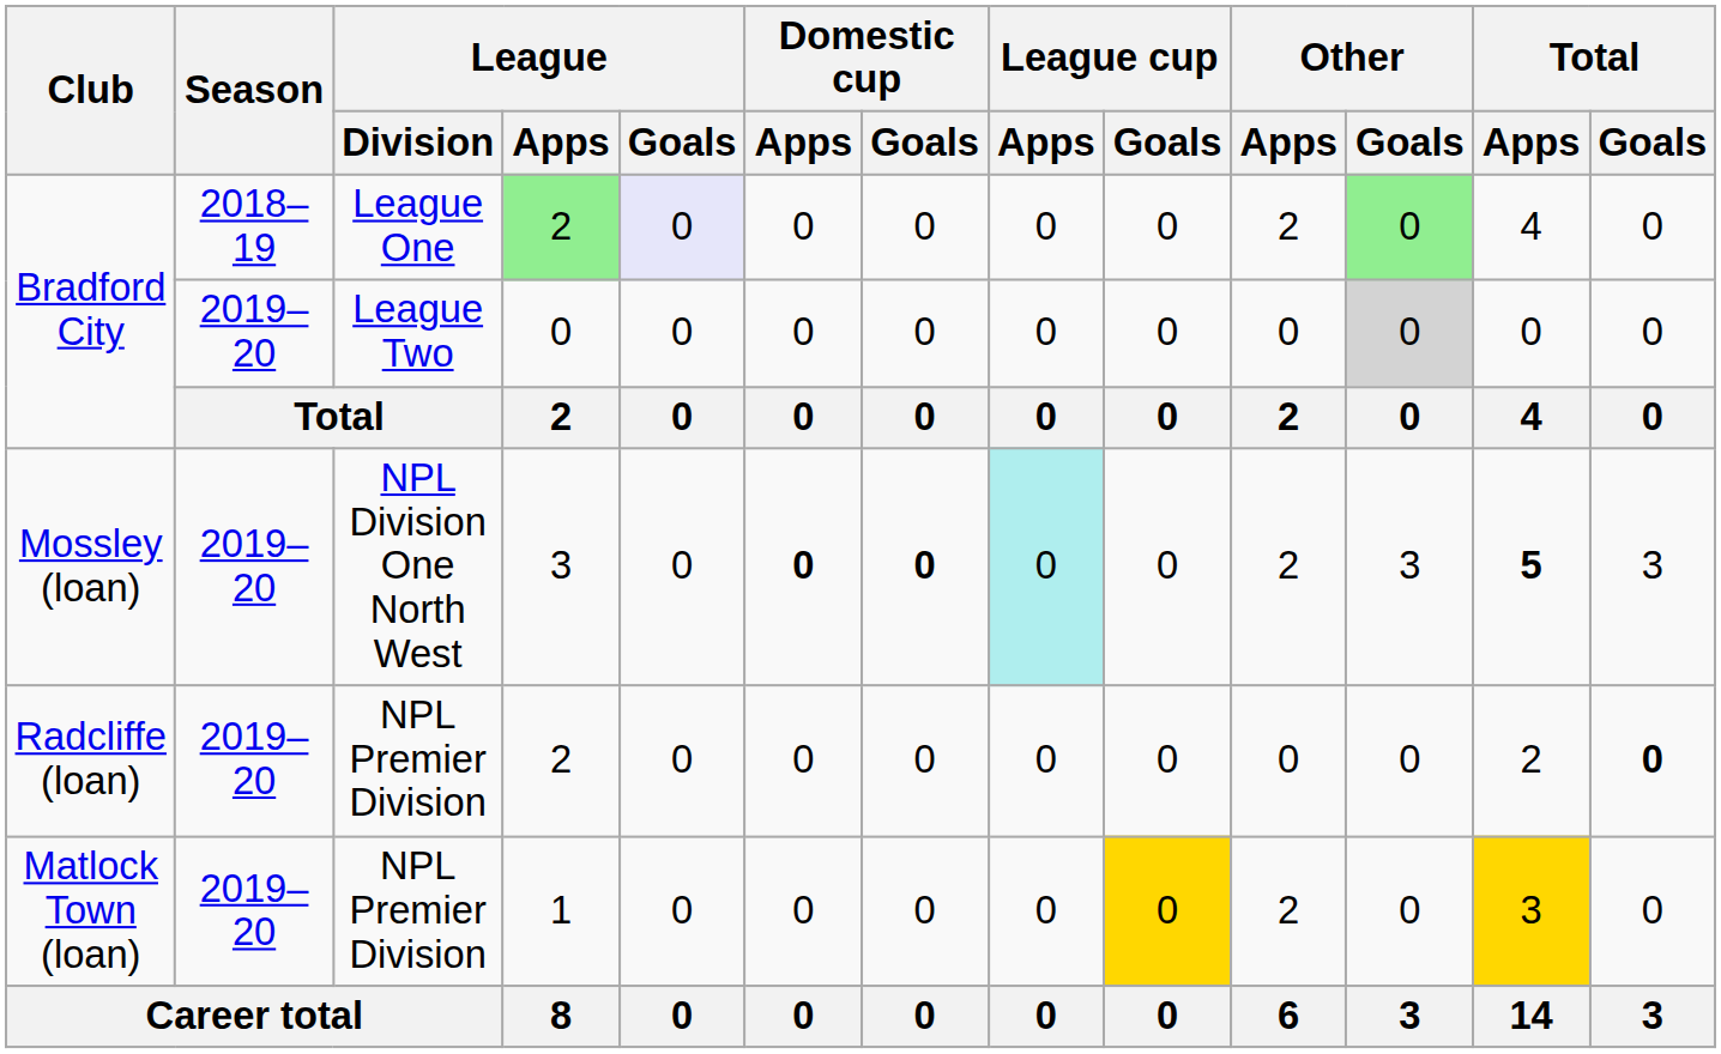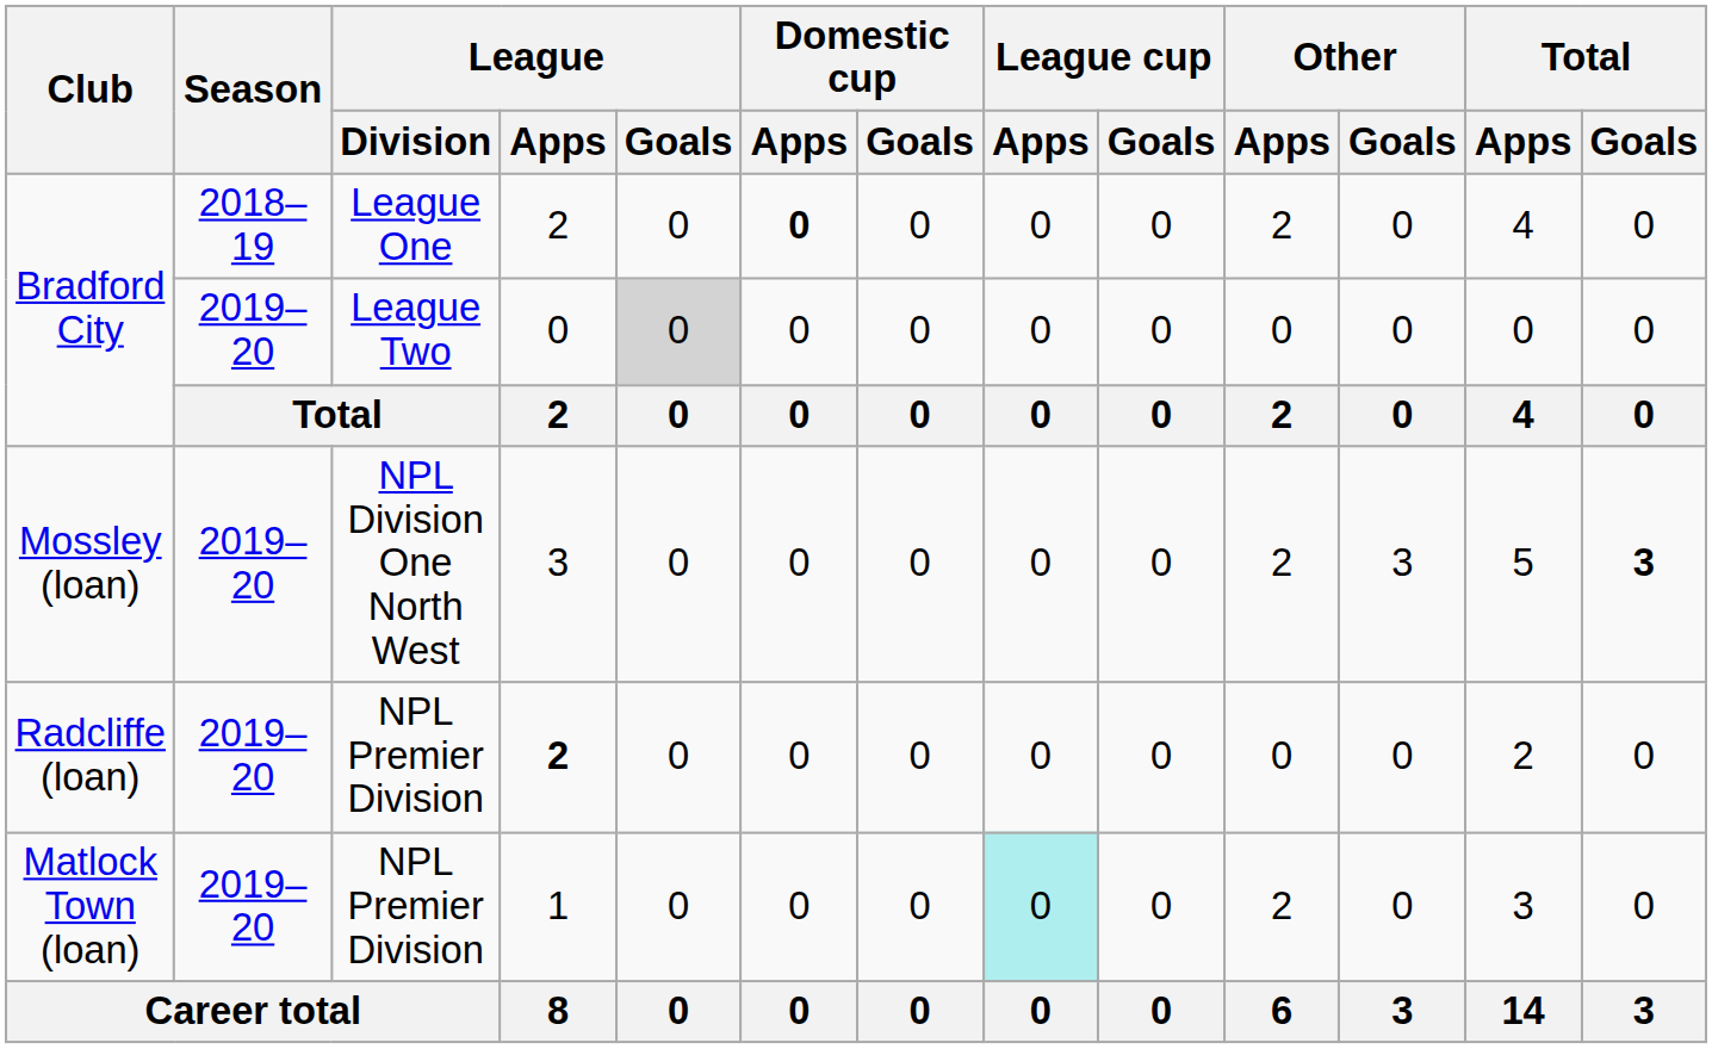Bradford City / League One | League / Apps: lightgreen background -> no background
Bradford City / League One | League / Goals: lavender background -> no background
Bradford City / League One | Domestic cup / Apps: normal -> bold
Bradford City / League One | Other / Goals: lightgreen background -> no background
Bradford City / League Two | League / Goals: no background -> lightgrey background
Bradford City / League Two | Other / Goals: lightgrey background -> no background
Mossley (loan) | Domestic cup / Apps: bold -> normal
Mossley (loan) | Domestic cup / Goals: bold -> normal
Mossley (loan) | League cup / Apps: paleturquoise background -> no background
Mossley (loan) | Total / Apps: bold -> normal
Mossley (loan) | Total / Goals: normal -> bold
Radcliffe (loan) | League / Apps: normal -> bold
Radcliffe (loan) | Total / Goals: bold -> normal
Matlock Town (loan) | League cup / Apps: no background -> paleturquoise background
Matlock Town (loan) | League cup / Goals: gold background -> no background
Matlock Town (loan) | Total / Apps: gold background -> no background
